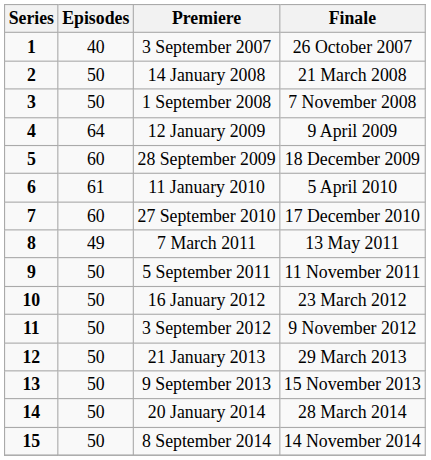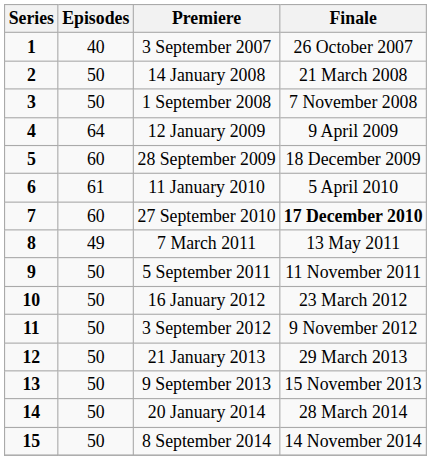27 September 2010 | Finale: normal -> bold
